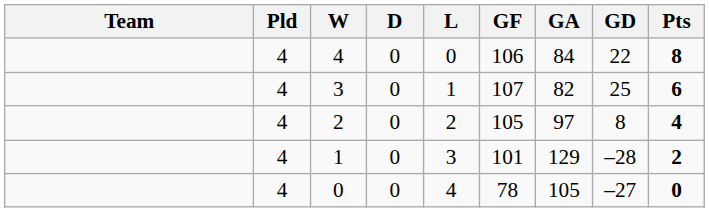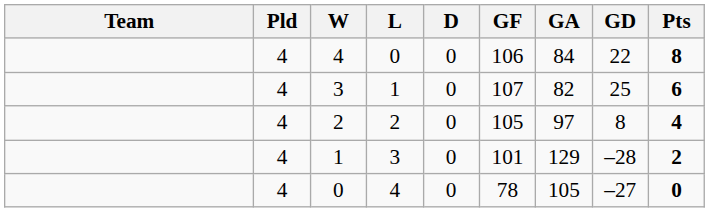columns swapped: D <-> L
